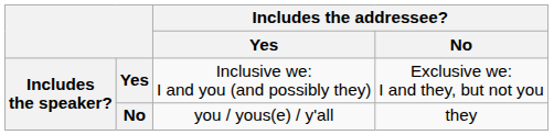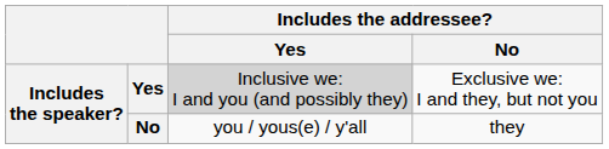row 3 | Includes the addressee? / Yes: no background -> lightgrey background
